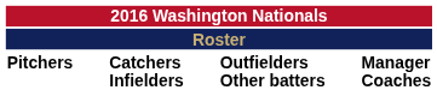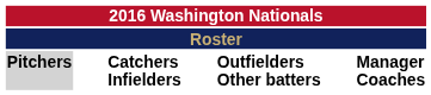Pitchers | column 1: no background -> lightgrey background
